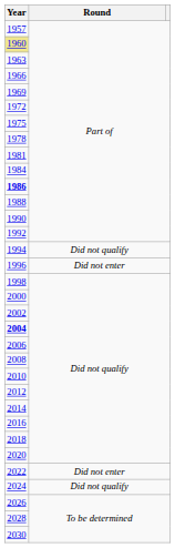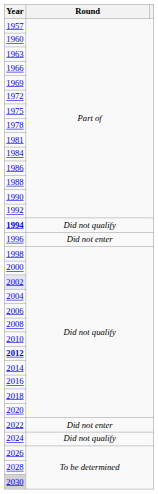1960 | Year: khaki background -> no background
1986 | Year: bold -> normal
1994 | Year: normal -> bold
2002 | Year: no background -> lavender background
2004 | Year: bold -> normal
2012 | Year: normal -> bold
2030 | Year: no background -> lightgrey background
